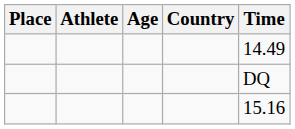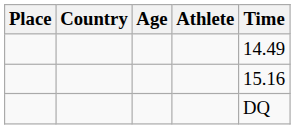columns swapped: Athlete <-> Country
row 3 | Time: DQ -> 15.16
row 4 | Time: 15.16 -> DQ
